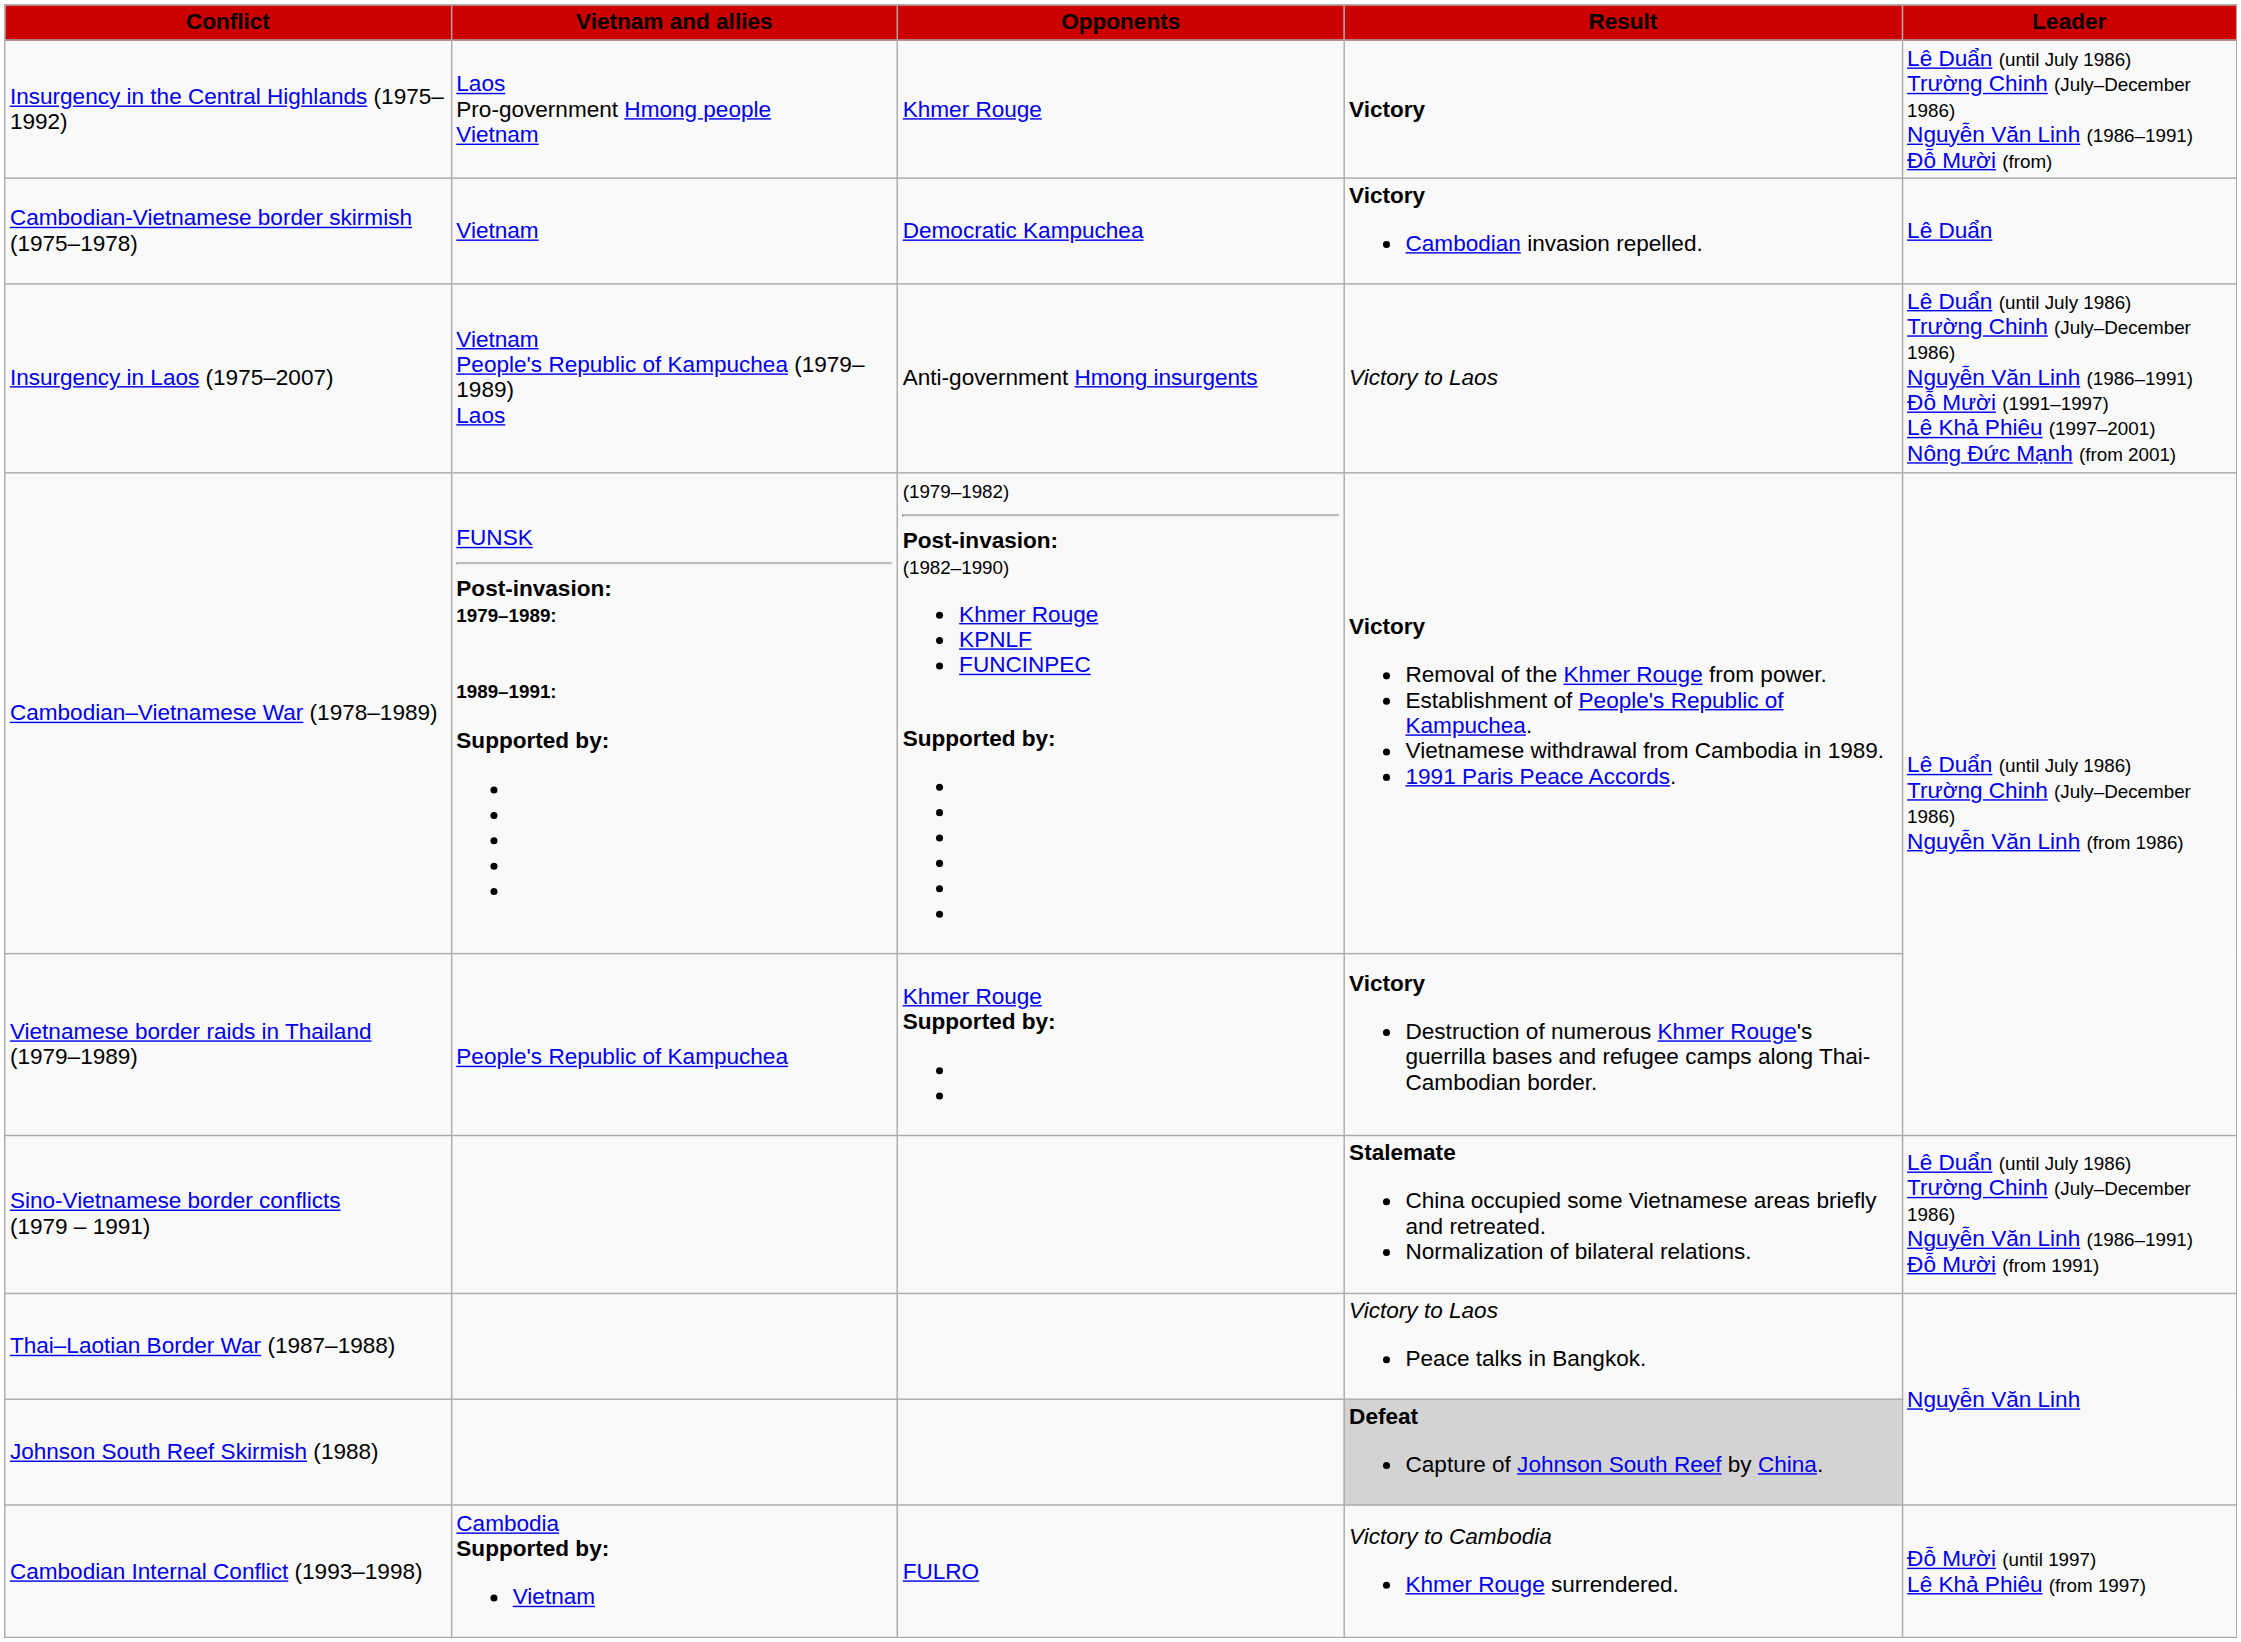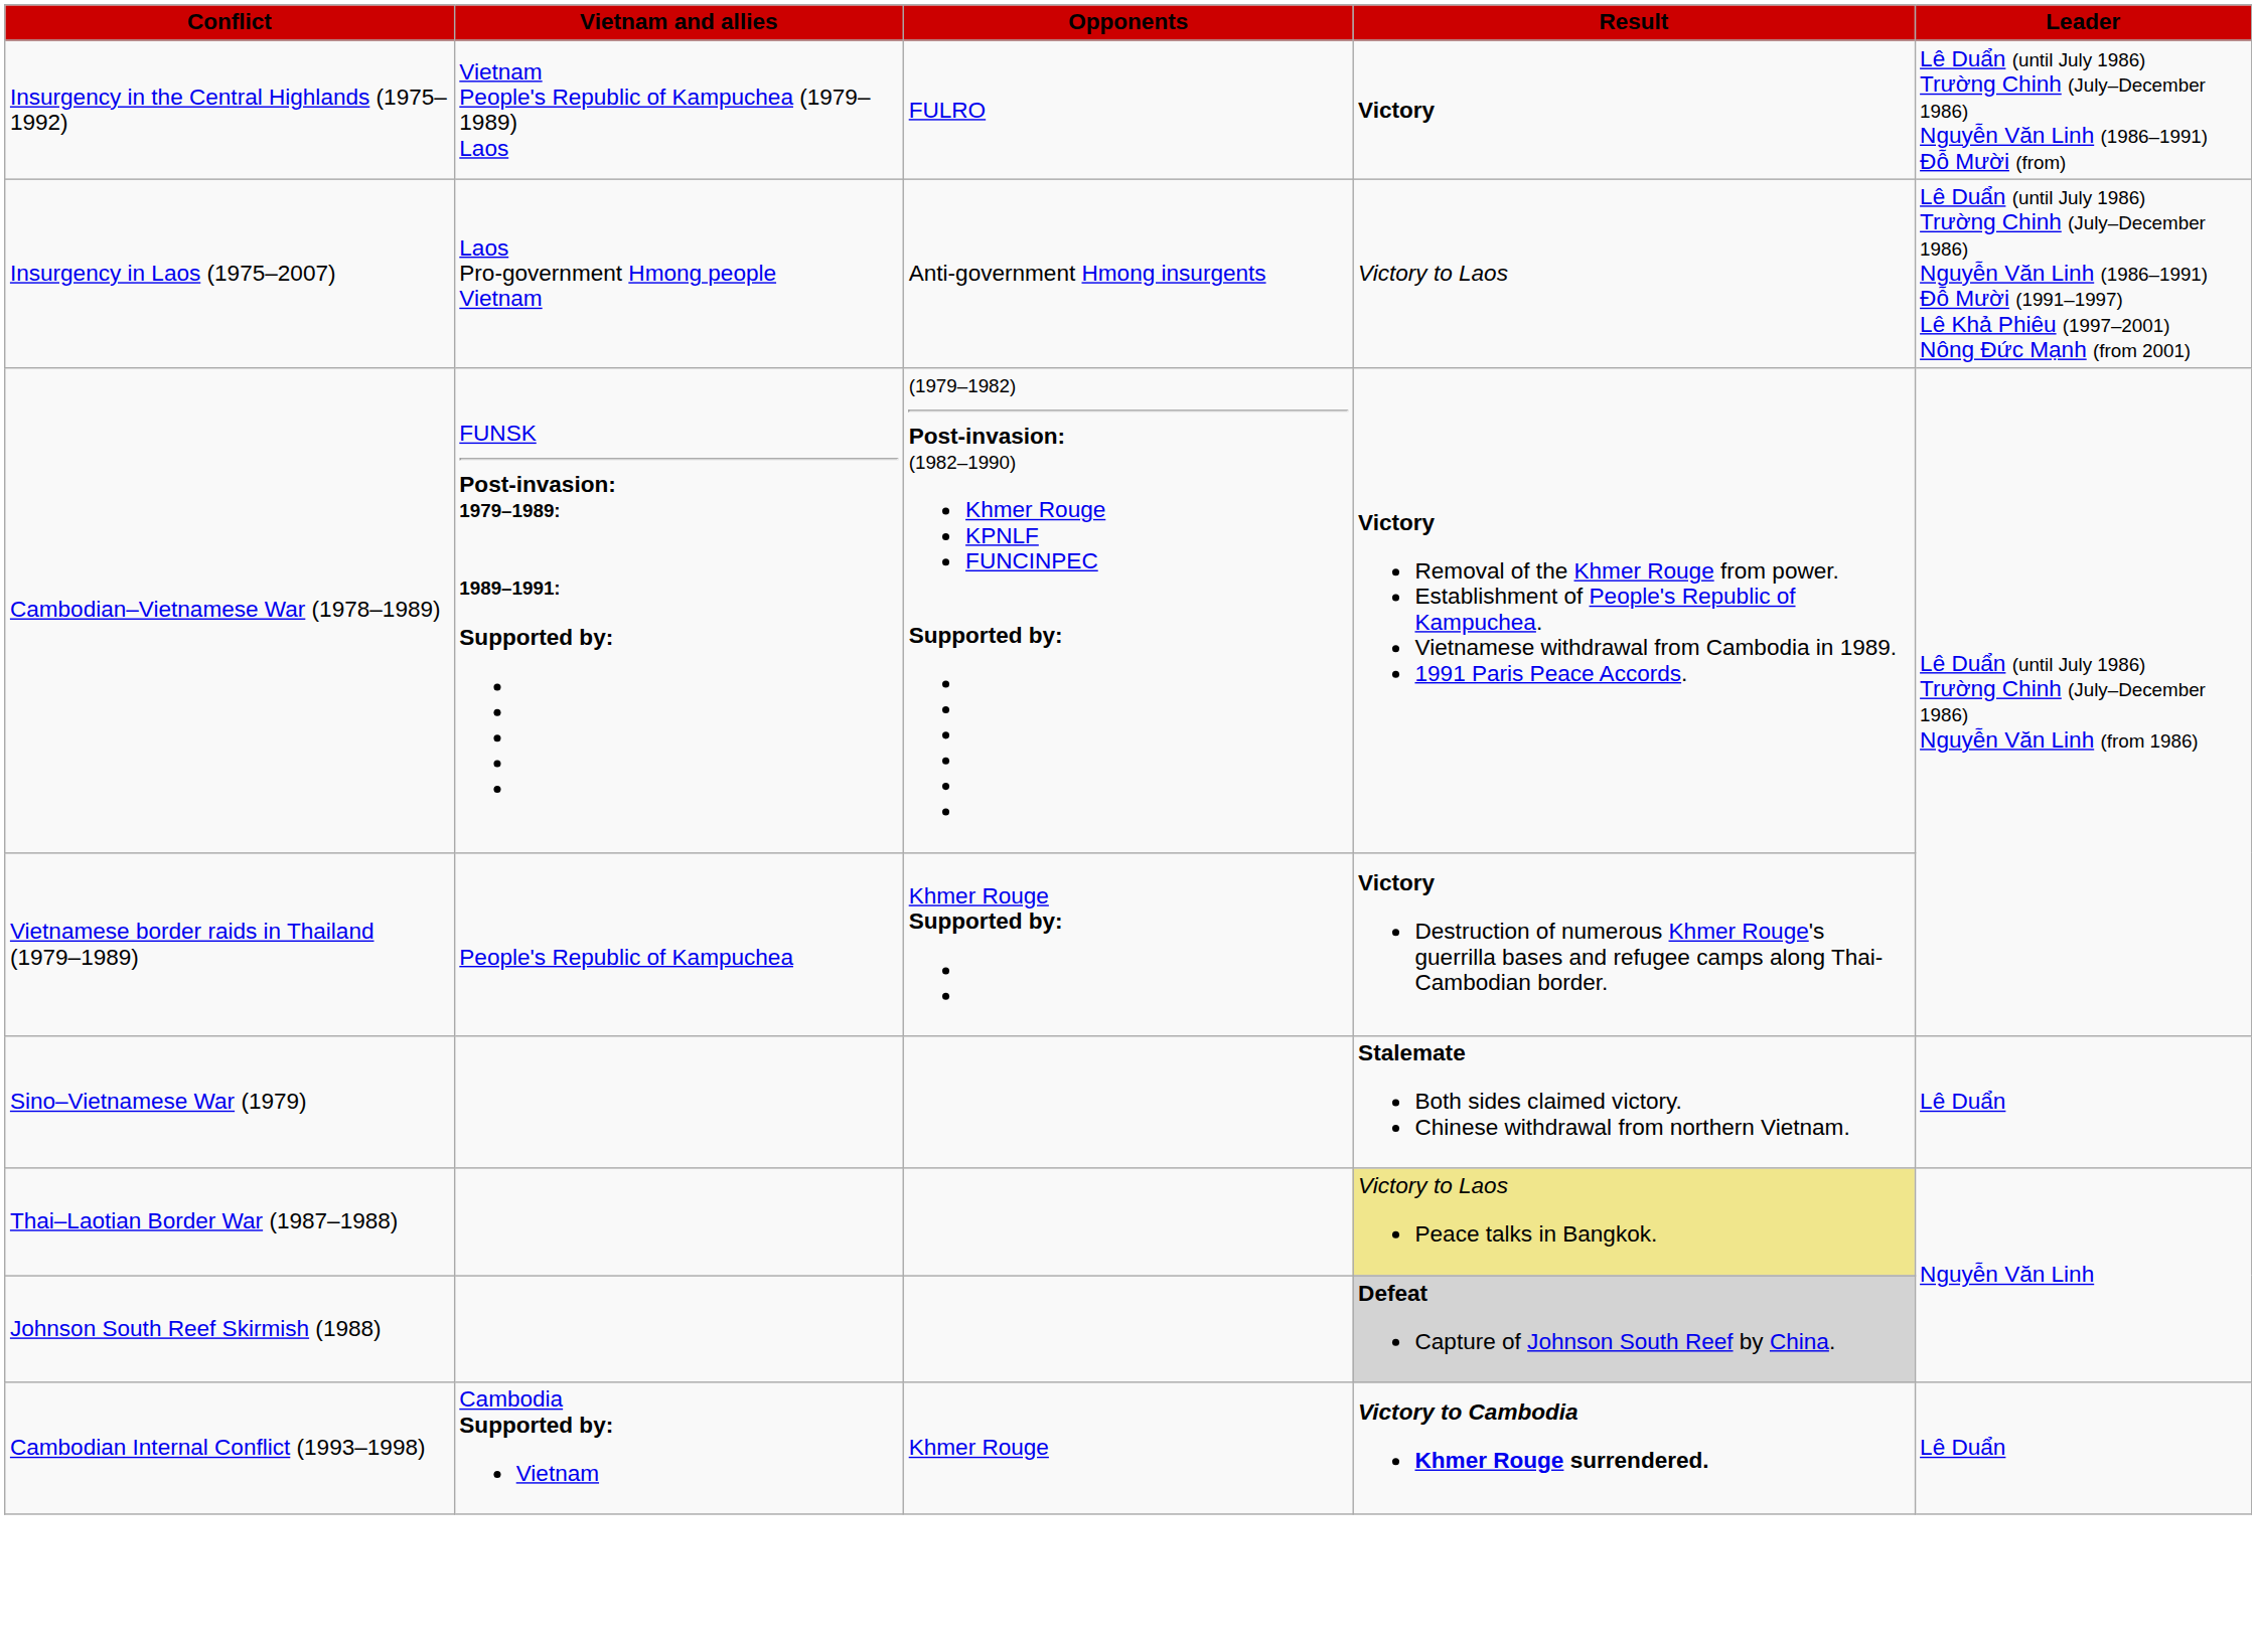Insurgency in the Central Highlands (1975–1992) | Vietnam and allies: Laos Pro-government Hmong people Vietnam -> Vietnam People's Republic of Kampuchea (1979–1989) Laos
Insurgency in the Central Highlands (1975–1992) | Opponents: Khmer Rouge -> FULRO
- row: Cambodian-Vietnamese border skirmish (1975–1978) | Vietnam | Democratic Kampuchea | Victory Cambodian invasion repelled. | Lê Duẩn
Insurgency in Laos (1975–2007) | Vietnam and allies: Vietnam People's Republic of Kampuchea (1979–1989) Laos -> Laos Pro-government Hmong people Vietnam
+ row: Sino–Vietnamese War (1979) | Stalemate Both sides claimed victory. Chinese withdrawal from northern Vietnam. | Lê Duẩn
- row: Sino-Vietnamese border conflicts (1979 – 1991) | Stalemate China occupied some Vietnamese areas briefly and retreated. Normalization of bilateral relations. | Lê Duẩn (until July 1986) Trường Chinh (July–December 1986) Nguyễn Văn Linh (1986–1991) Đỗ Mười (from 1991)
Thai–Laotian Border War (1987–1988) | Result: no background -> khaki background
Cambodian Internal Conflict (1993–1998) | Opponents: FULRO -> Khmer Rouge
Cambodian Internal Conflict (1993–1998) | Result: normal -> bold
Cambodian Internal Conflict (1993–1998) | Leader: Đỗ Mười (until 1997) Lê Khả Phiêu (from 1997) -> Lê Duẩn
